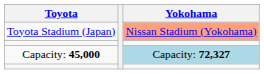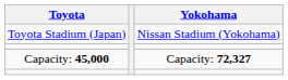Toyota Stadium (Japan) | Yokohama: lightsalmon background -> no background
Capacity: 45,000 | Yokohama: lightblue background -> no background
